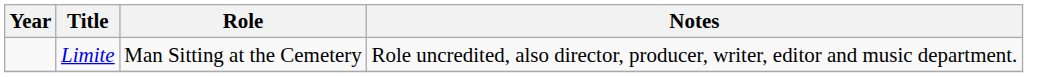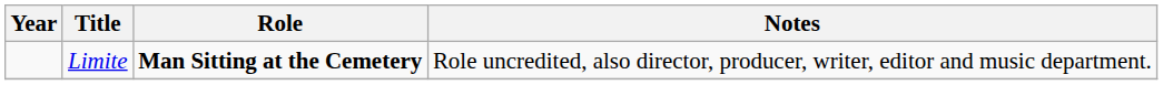Limite | Role: normal -> bold
